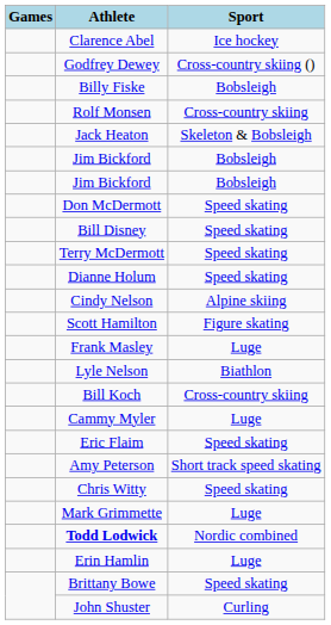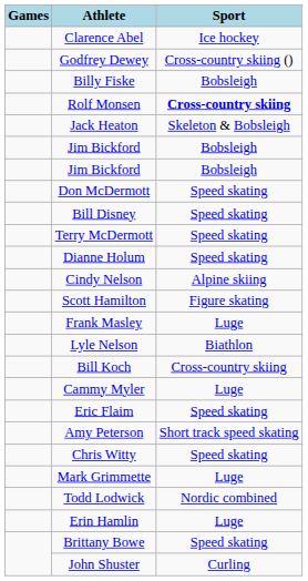Rolf Monsen | Sport: normal -> bold
Todd Lodwick | Athlete: bold -> normal
